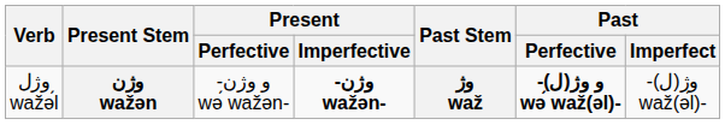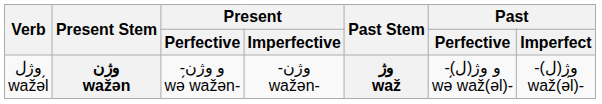وژن wažən | Present / Imperfective: bold -> normal
وژن wažən | Past / Perfective: bold -> normal
